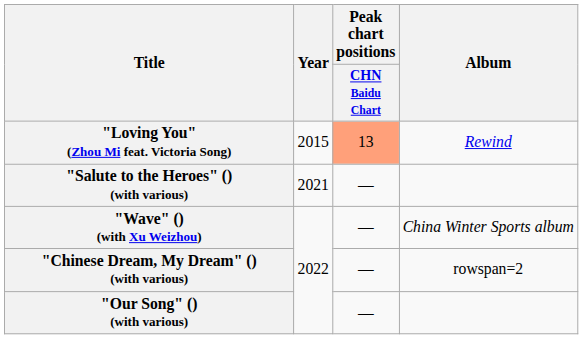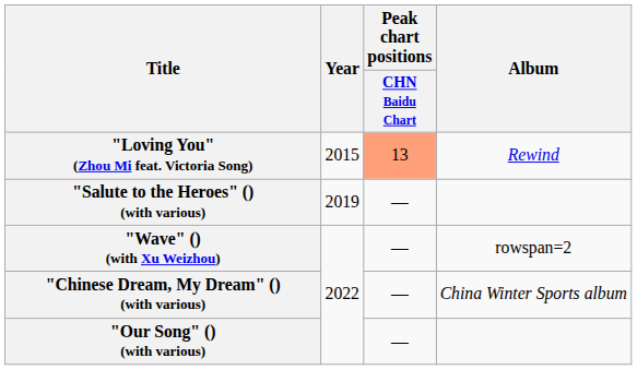"Salute to the Heroes" () (with various) | Year: 2021 -> 2019
"Wave" () (with Xu Weizhou) | Album: China Winter Sports album -> rowspan=2
"Chinese Dream, My Dream" () (with various) | Album: rowspan=2 -> China Winter Sports album
